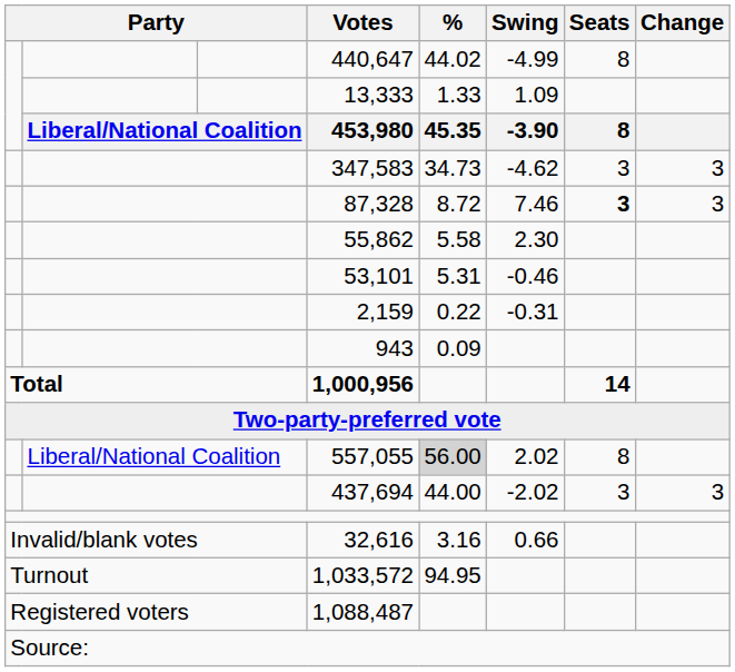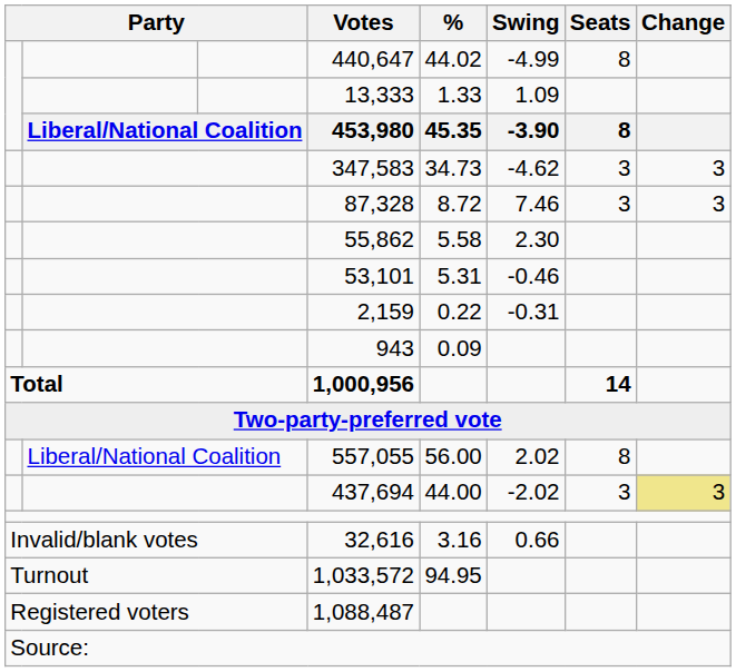87,328 | Seats: bold -> normal
557,055 | %: lightgrey background -> no background
437,694 | Change: no background -> khaki background
